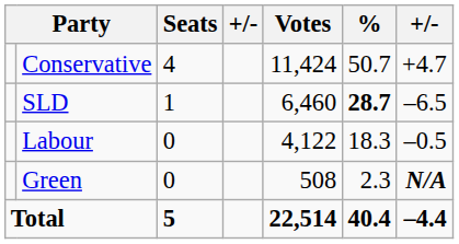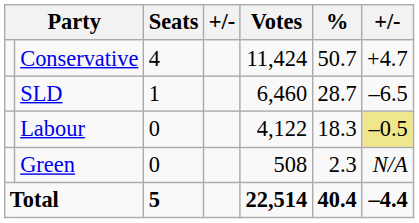SLD | %: bold -> normal
Labour | column 7: no background -> khaki background
Green | column 7: bold -> normal
